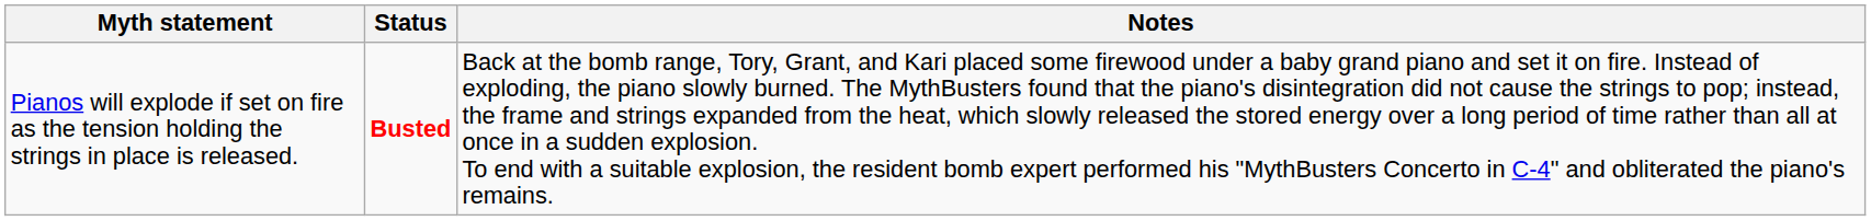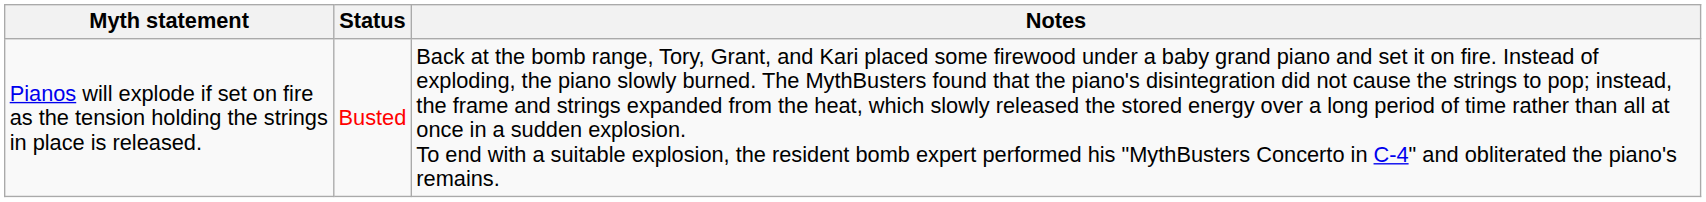row 2 | Status: bold -> normal
